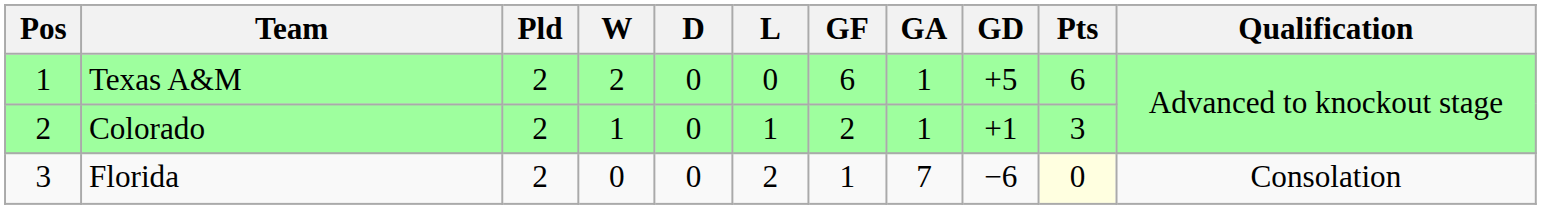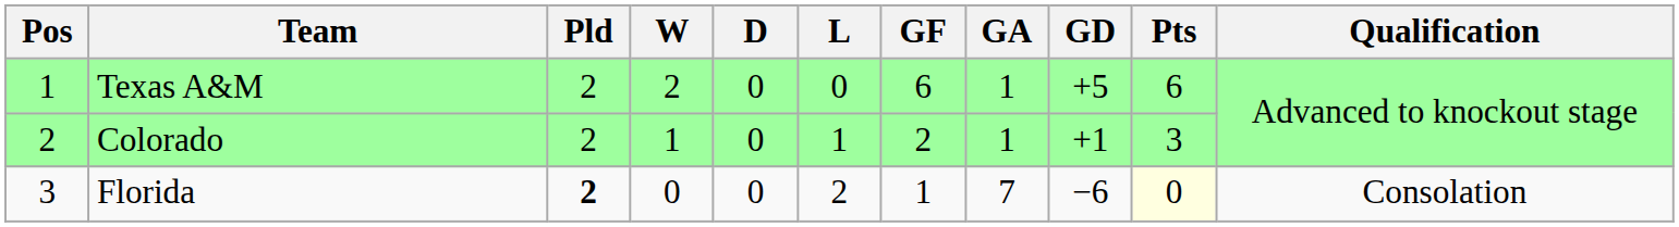Florida | Pld: normal -> bold
